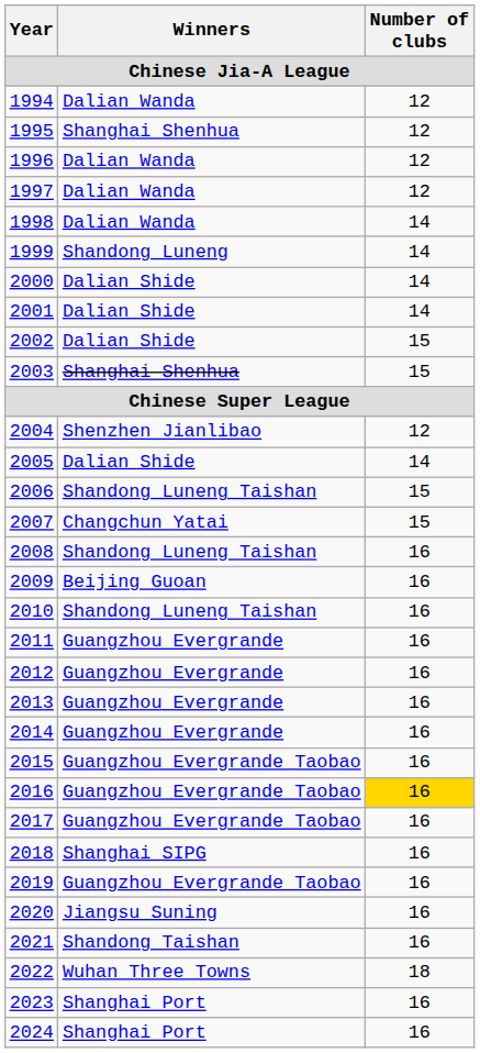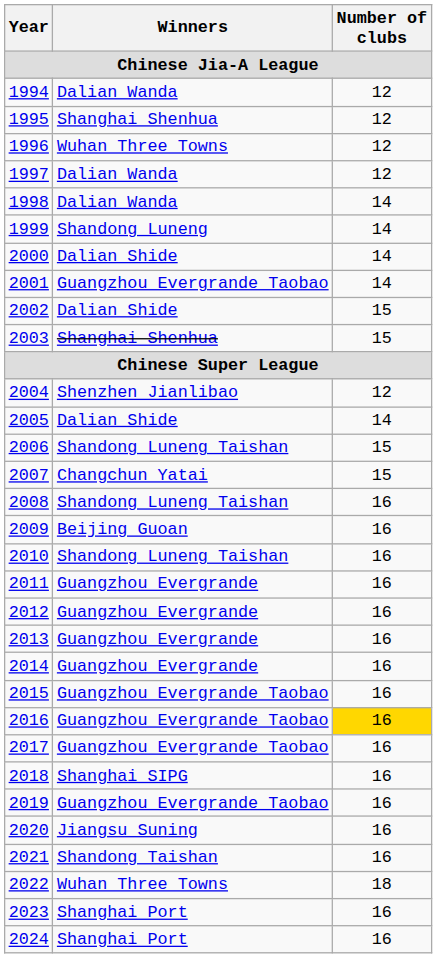1996 | Winners: Dalian Wanda -> Wuhan Three Towns
2001 | Winners: Dalian Shide -> Guangzhou Evergrande Taobao
